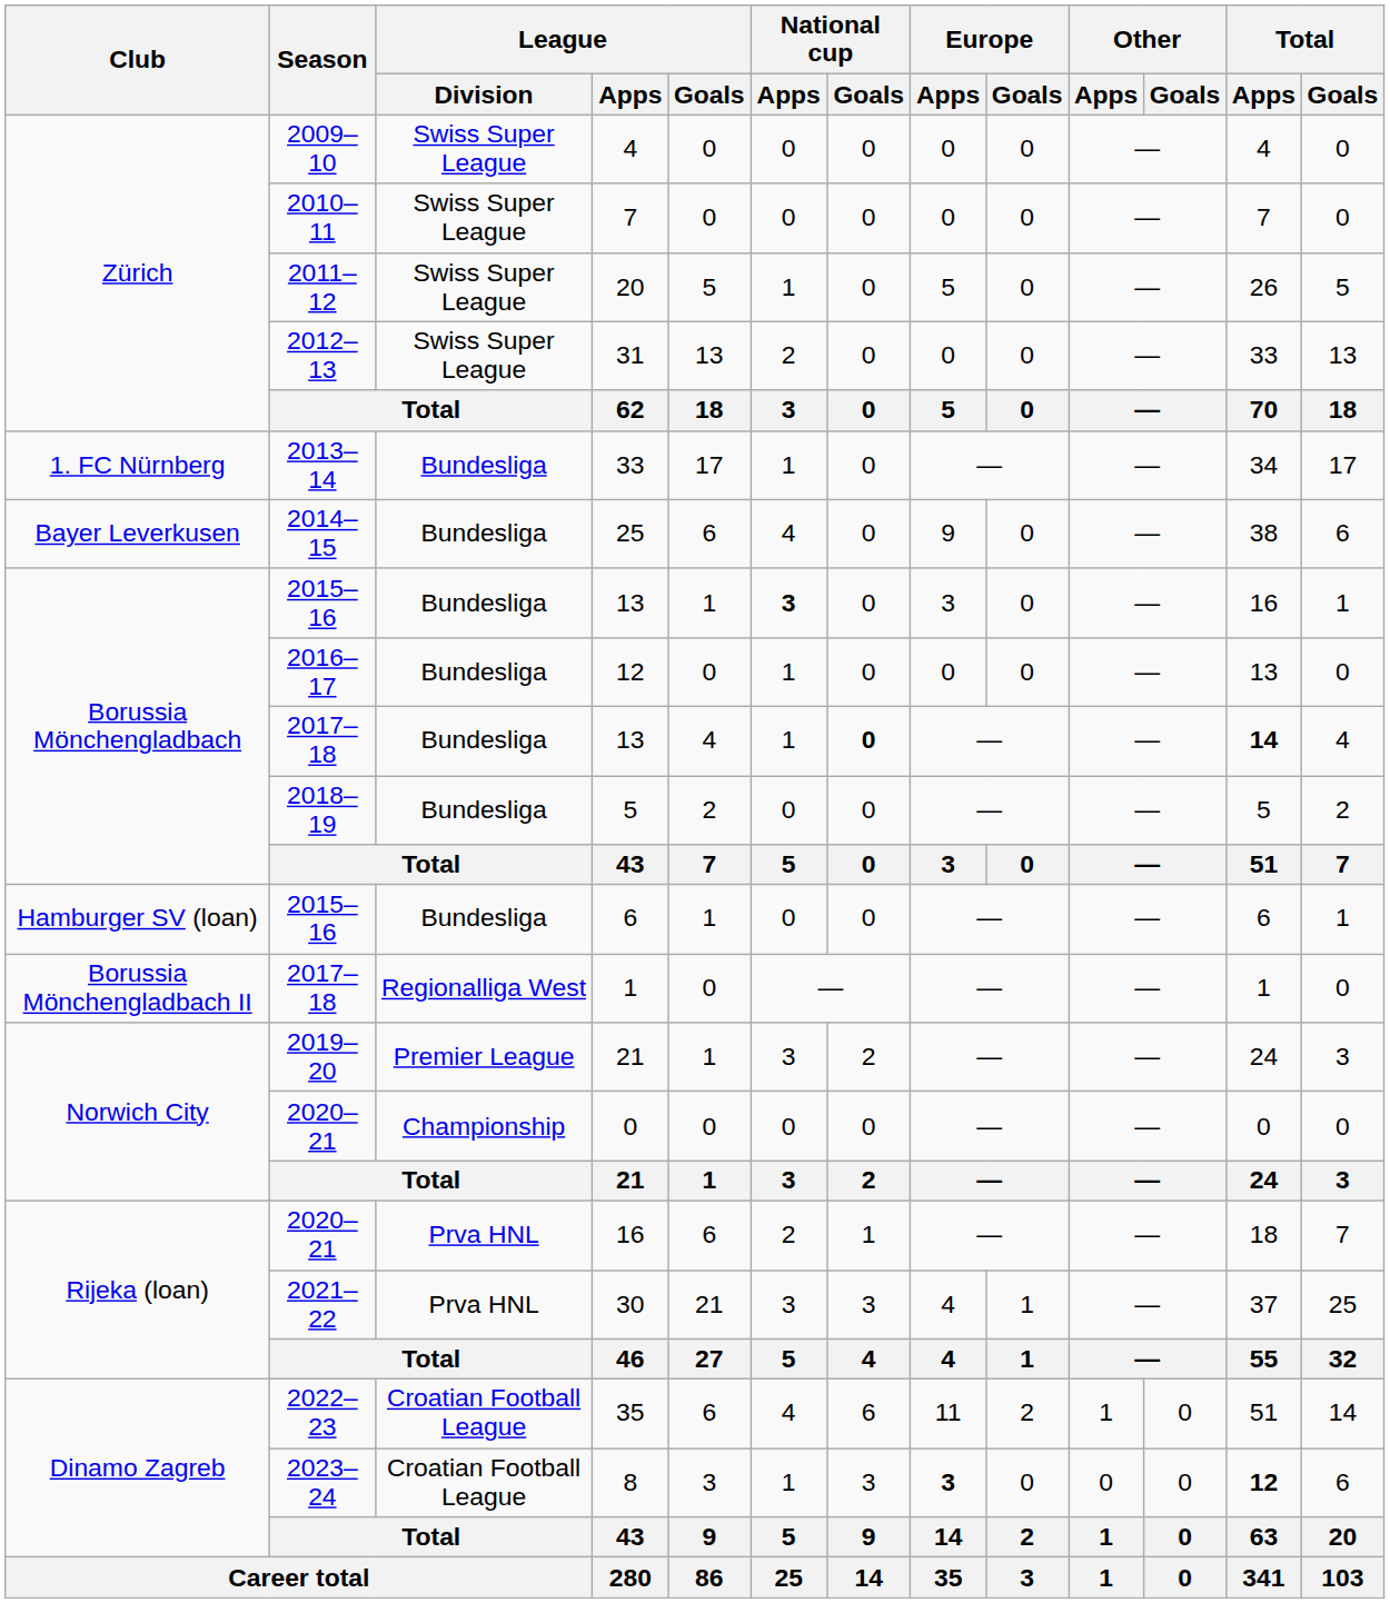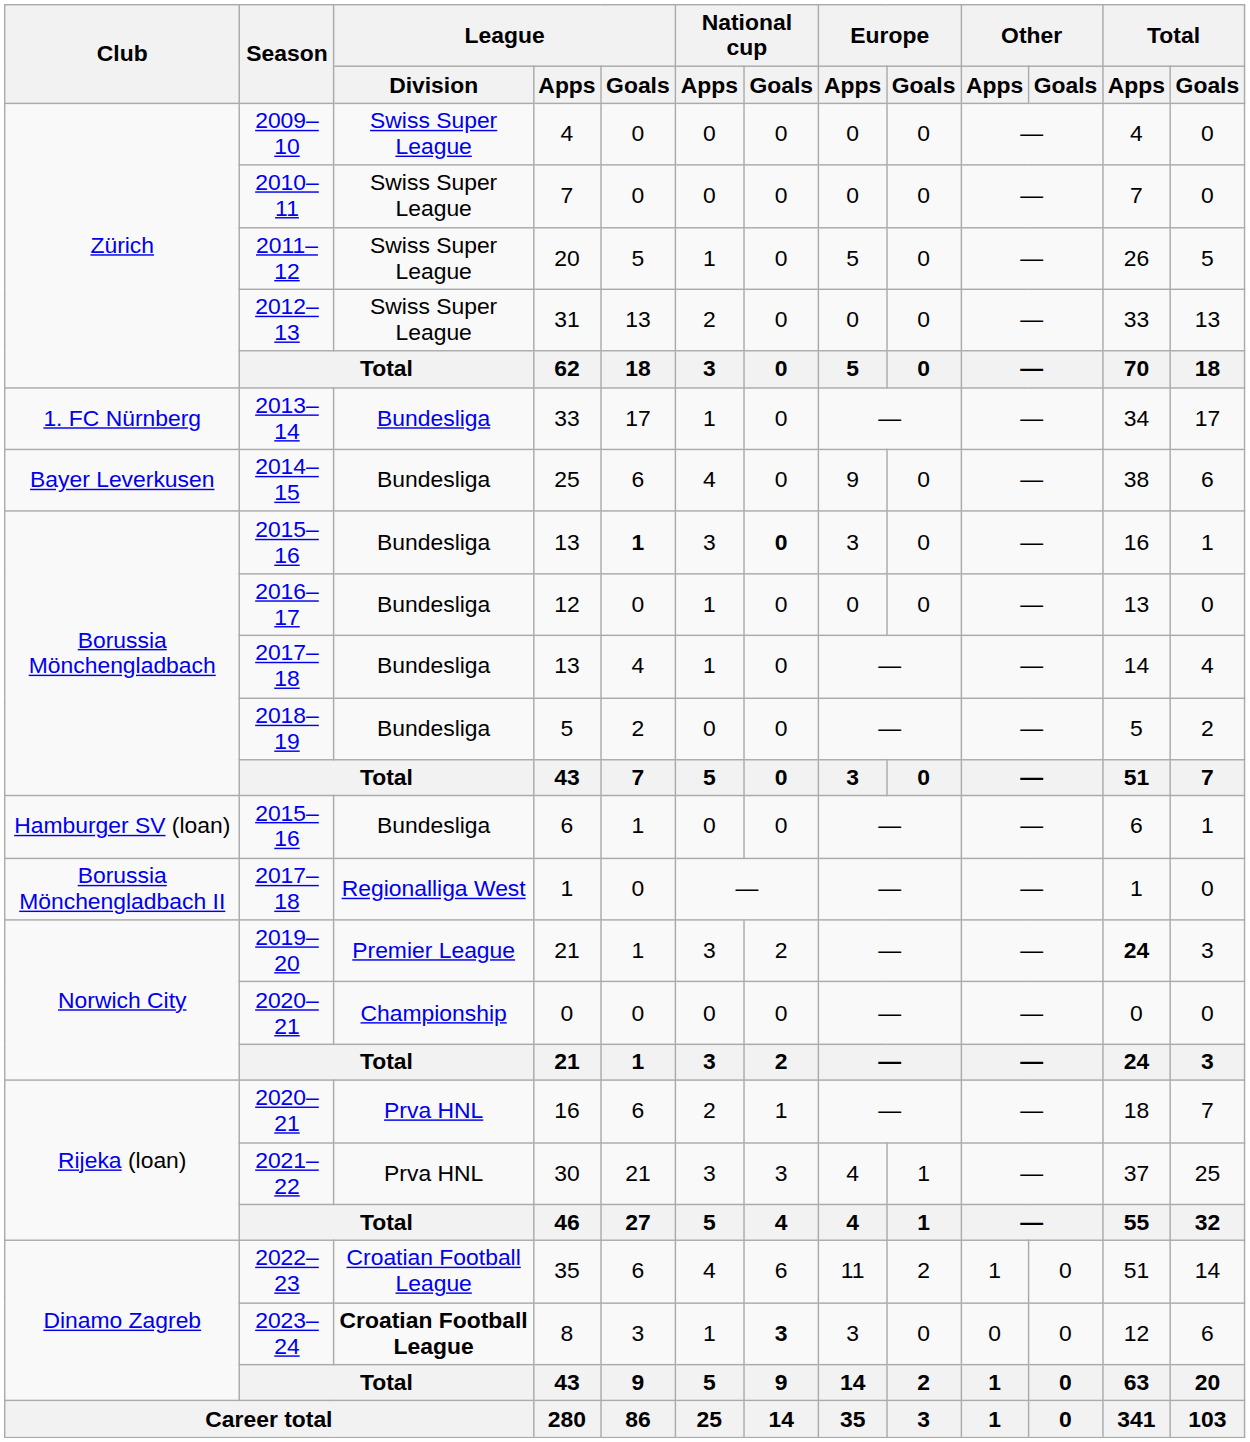2015–16 / 13 | League / Goals: normal -> bold
2015–16 / 13 | National cup / Apps: bold -> normal
2015–16 / 13 | National cup / Goals: normal -> bold
2017–18 / 13 | National cup / Goals: bold -> normal
2017–18 / 13 | Total / Apps: bold -> normal
2019–20 / 21 | Total / Apps: normal -> bold
8 | League / Division: normal -> bold
8 | National cup / Goals: normal -> bold
8 | Europe / Apps: bold -> normal
8 | Total / Apps: bold -> normal
